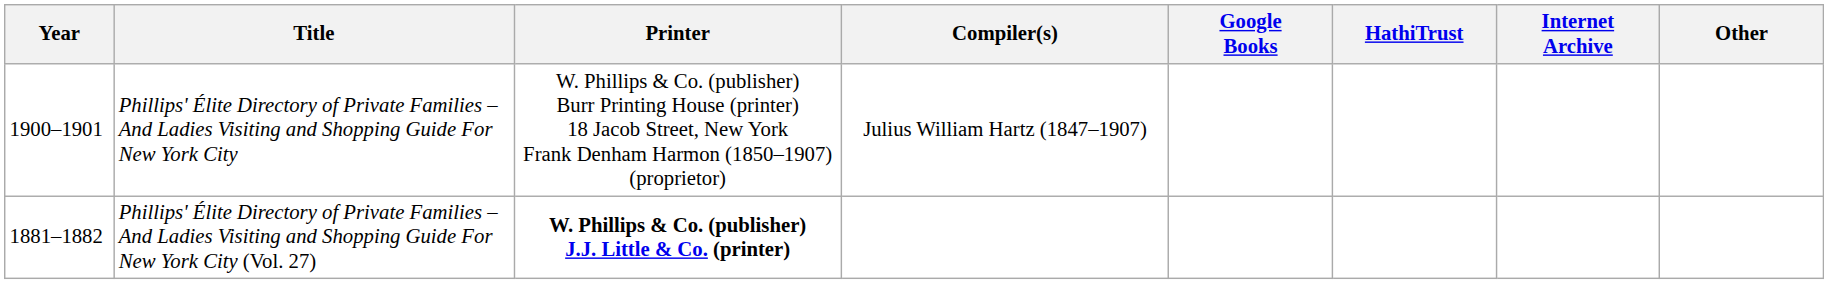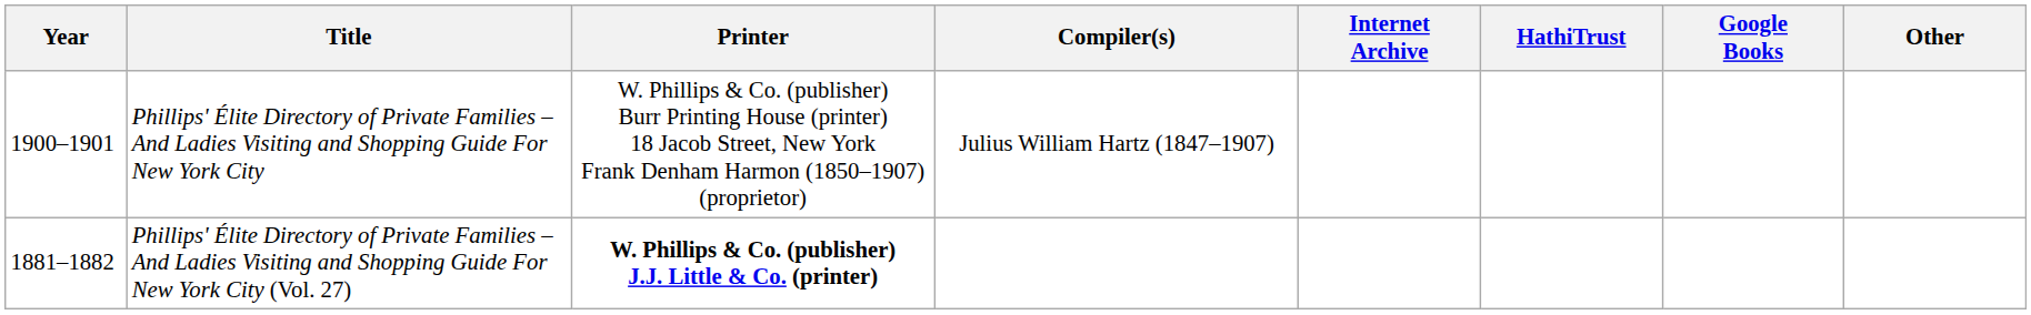columns swapped: Google Books <-> Internet Archive
